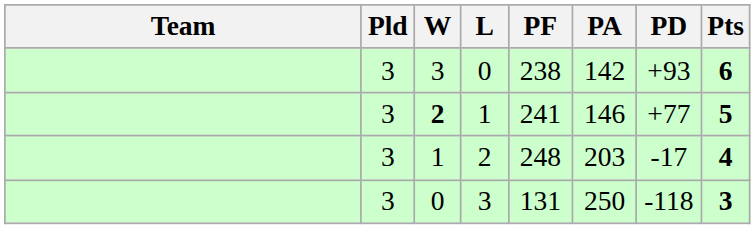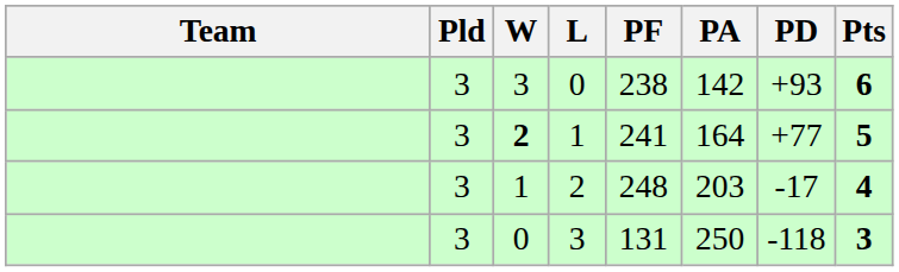row 3 | PA: 146 -> 164
